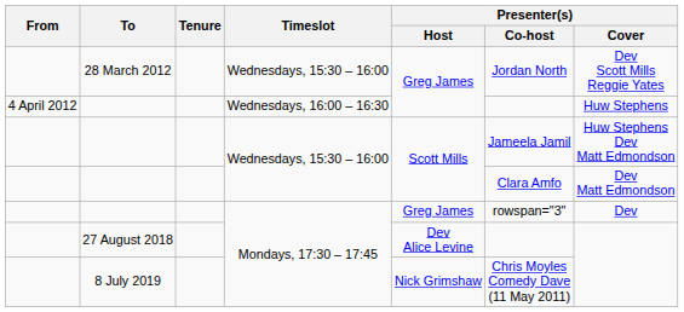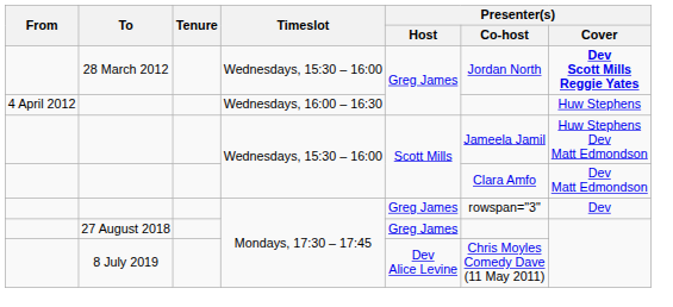28 March 2012 | Presenter(s) / Cover: normal -> bold
27 August 2018 | Presenter(s) / Host: Dev Alice Levine -> Greg James
8 July 2019 | Presenter(s) / Host: Nick Grimshaw -> Dev Alice Levine
